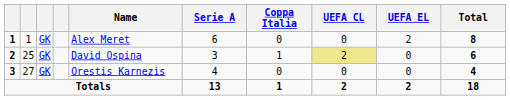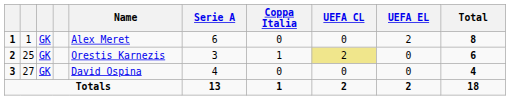row 3 | Name: David Ospina -> Orestis Karnezis
row 4 | Name: Orestis Karnezis -> David Ospina
